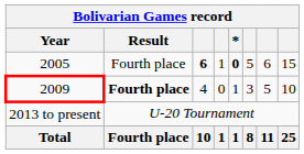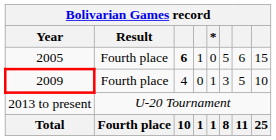2005 | *: bold -> normal
2009 | Result: bold -> normal
